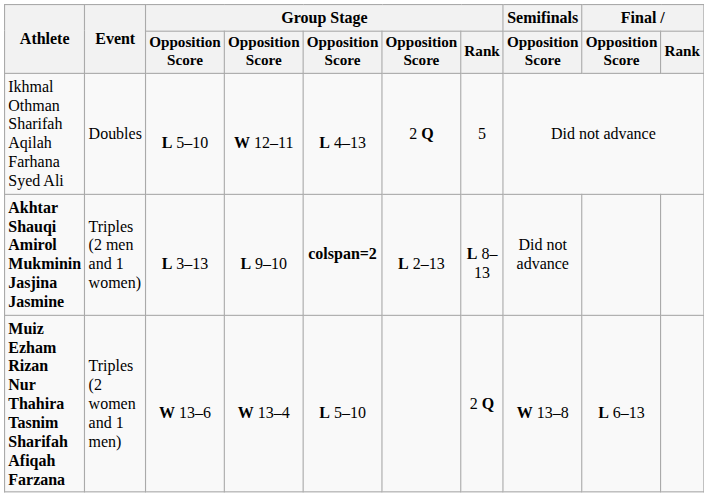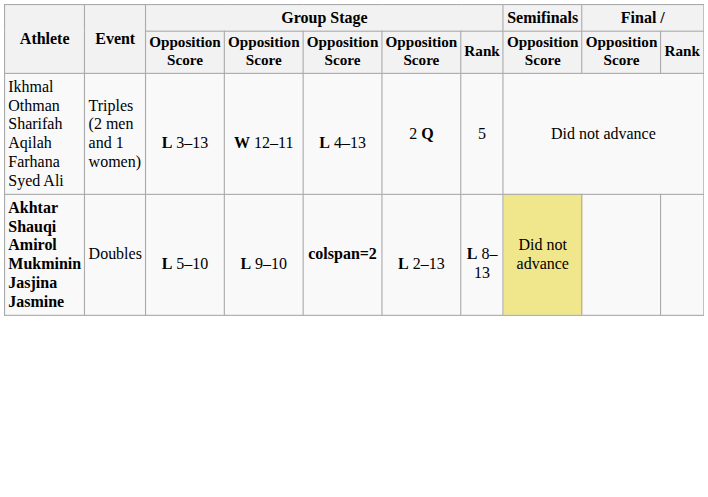Ikhmal Othman Sharifah Aqilah Farhana Syed Ali | Event: Doubles -> Triples (2 men and 1 women)
Ikhmal Othman Sharifah Aqilah Farhana Syed Ali | column 3: L 5–10 -> L 3–13
Akhtar Shauqi Amirol Mukminin Jasjina Jasmine | Event: Triples (2 men and 1 women) -> Doubles
Akhtar Shauqi Amirol Mukminin Jasjina Jasmine | column 3: L 3–13 -> L 5–10
Akhtar Shauqi Amirol Mukminin Jasjina Jasmine | Semifinals / Opposition Score: no background -> khaki background
- row: Muiz Ezham Rizan Nur Thahira Tasnim Sharifah Afiqah Farzana | Triples (2 women and 1 men) | W 13–6 | W 13–4 | L 5–10 | 2 Q | W 13–8 | L 6–13
